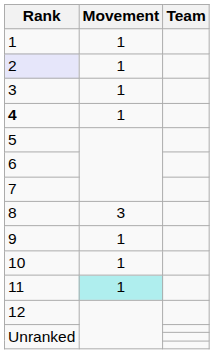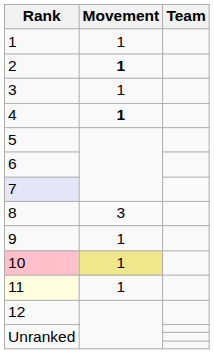2 | Rank: lavender background -> no background
2 | Movement: normal -> bold
4 | Rank: bold -> normal
4 | Movement: normal -> bold
7 | Rank: no background -> lavender background
10 | Rank: no background -> pink background
10 | Movement: no background -> khaki background
11 | Rank: no background -> lightyellow background
11 | Movement: paleturquoise background -> no background
